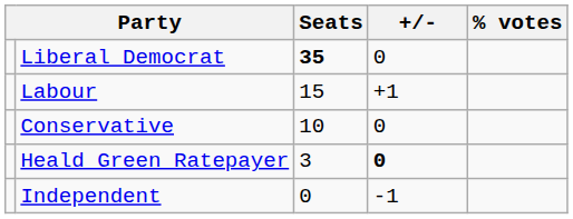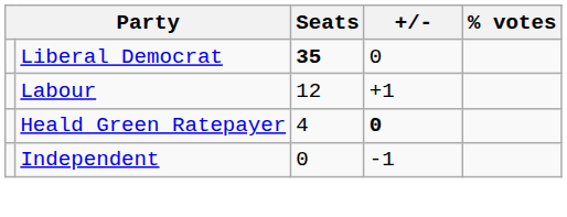Labour | Seats: 15 -> 12
- row: Conservative | 10 | 0
Heald Green Ratepayer | Seats: 3 -> 4
